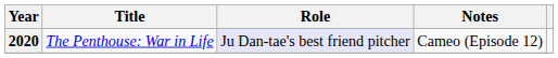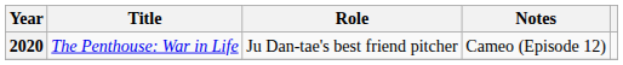2020 | Role: lavender background -> no background
